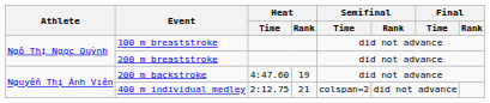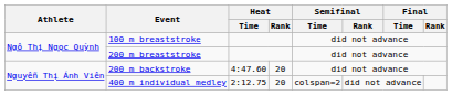200 m backstroke | Heat / Rank: 19 -> 20
400 m individual medley | Heat / Rank: 21 -> 20
